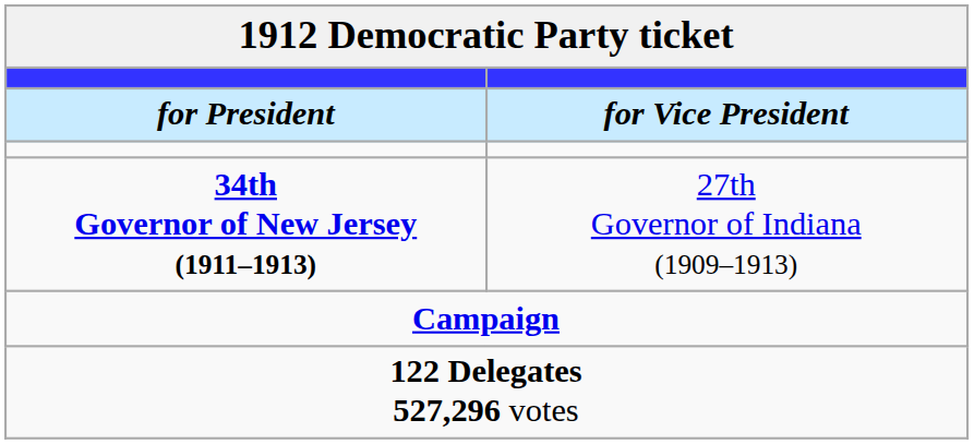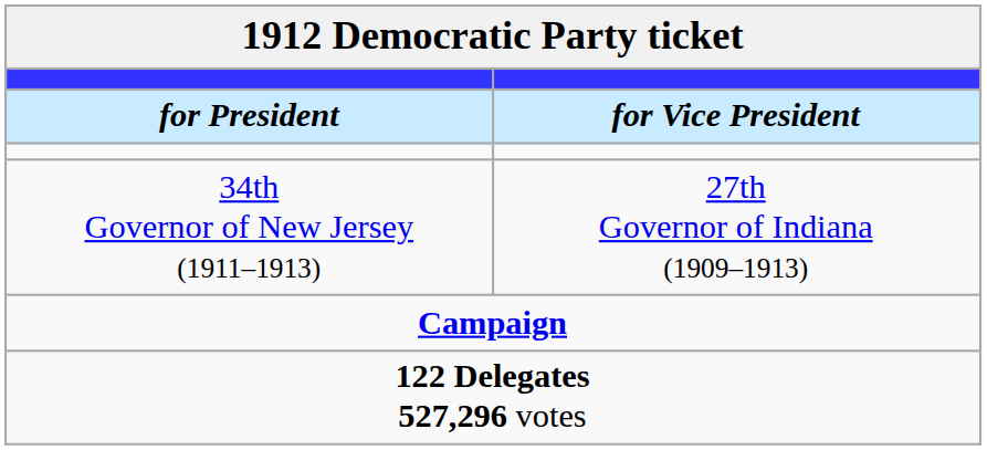34th Governor of New Jersey (1911–1913) | column 1: bold -> normal
